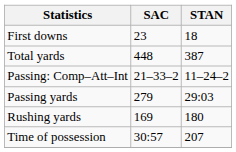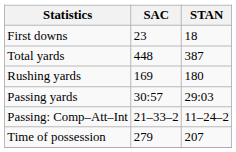rows swapped: Rushing yards <-> Passing: Comp–Att–Int
Passing yards | SAC: 279 -> 30:57
Time of possession | SAC: 30:57 -> 279
